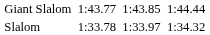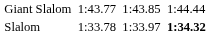Slalom | column 4: normal -> bold
